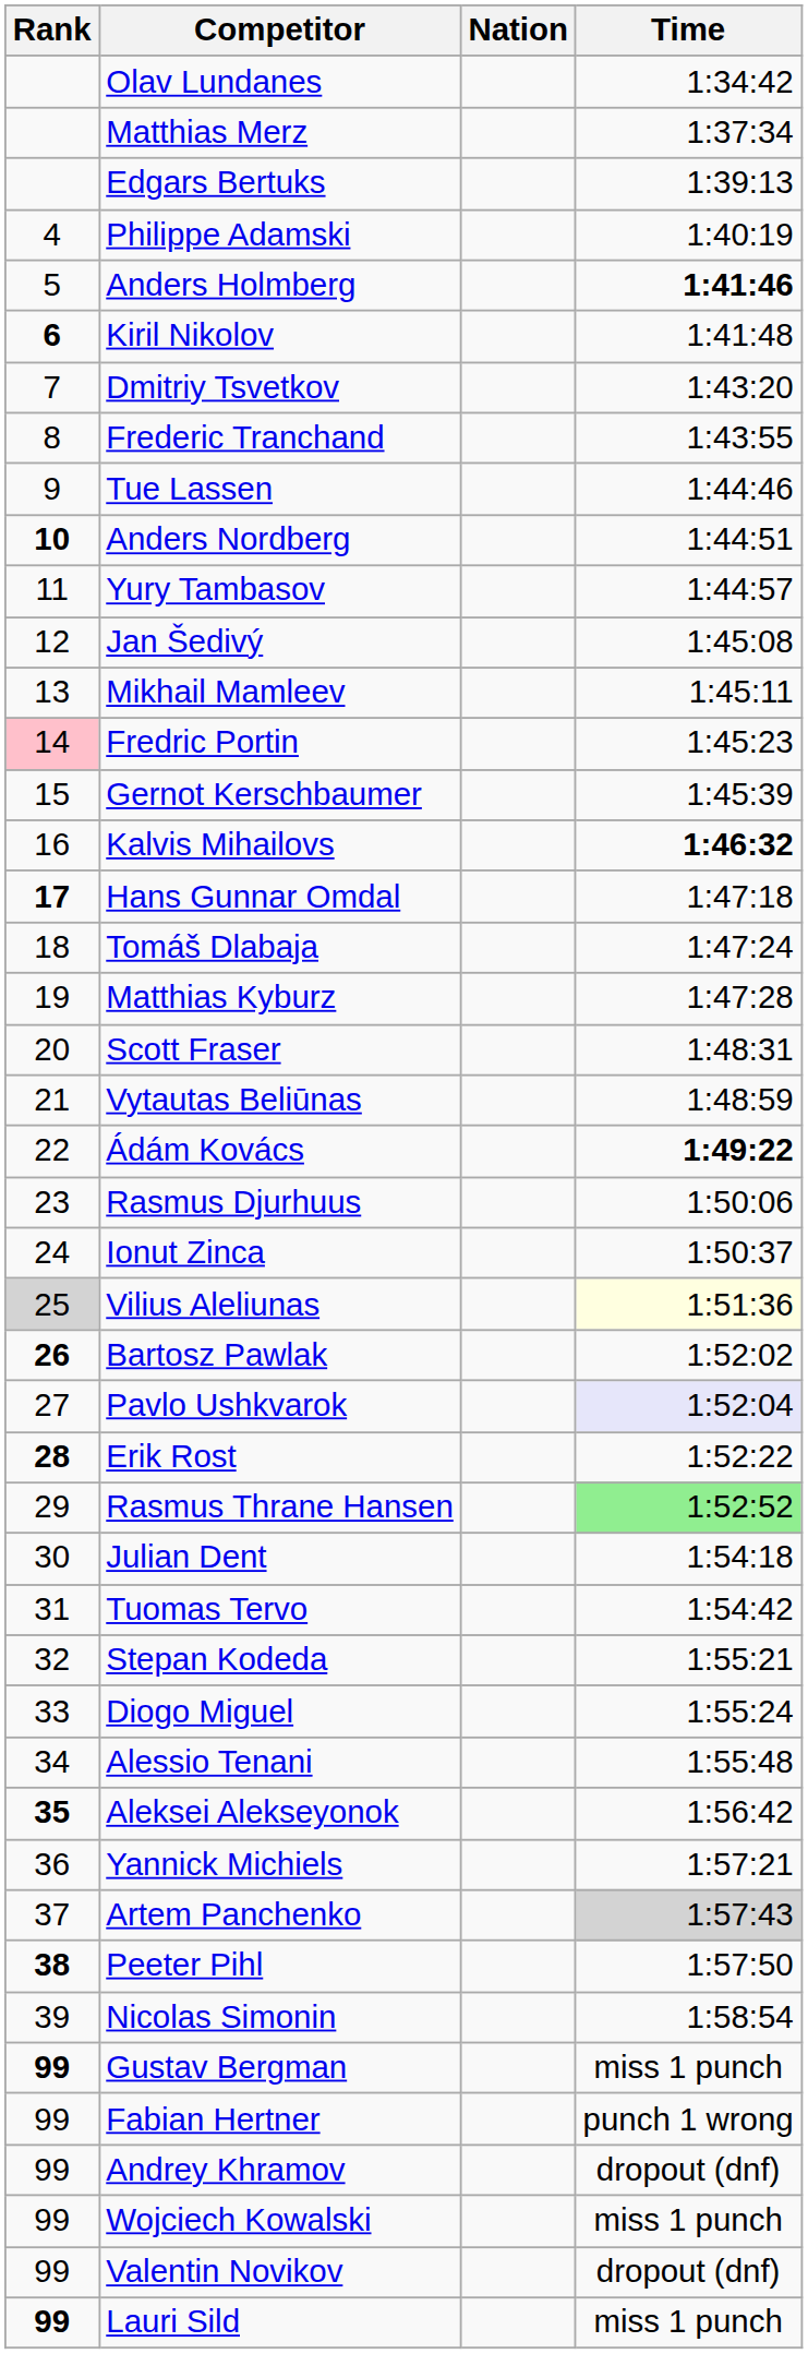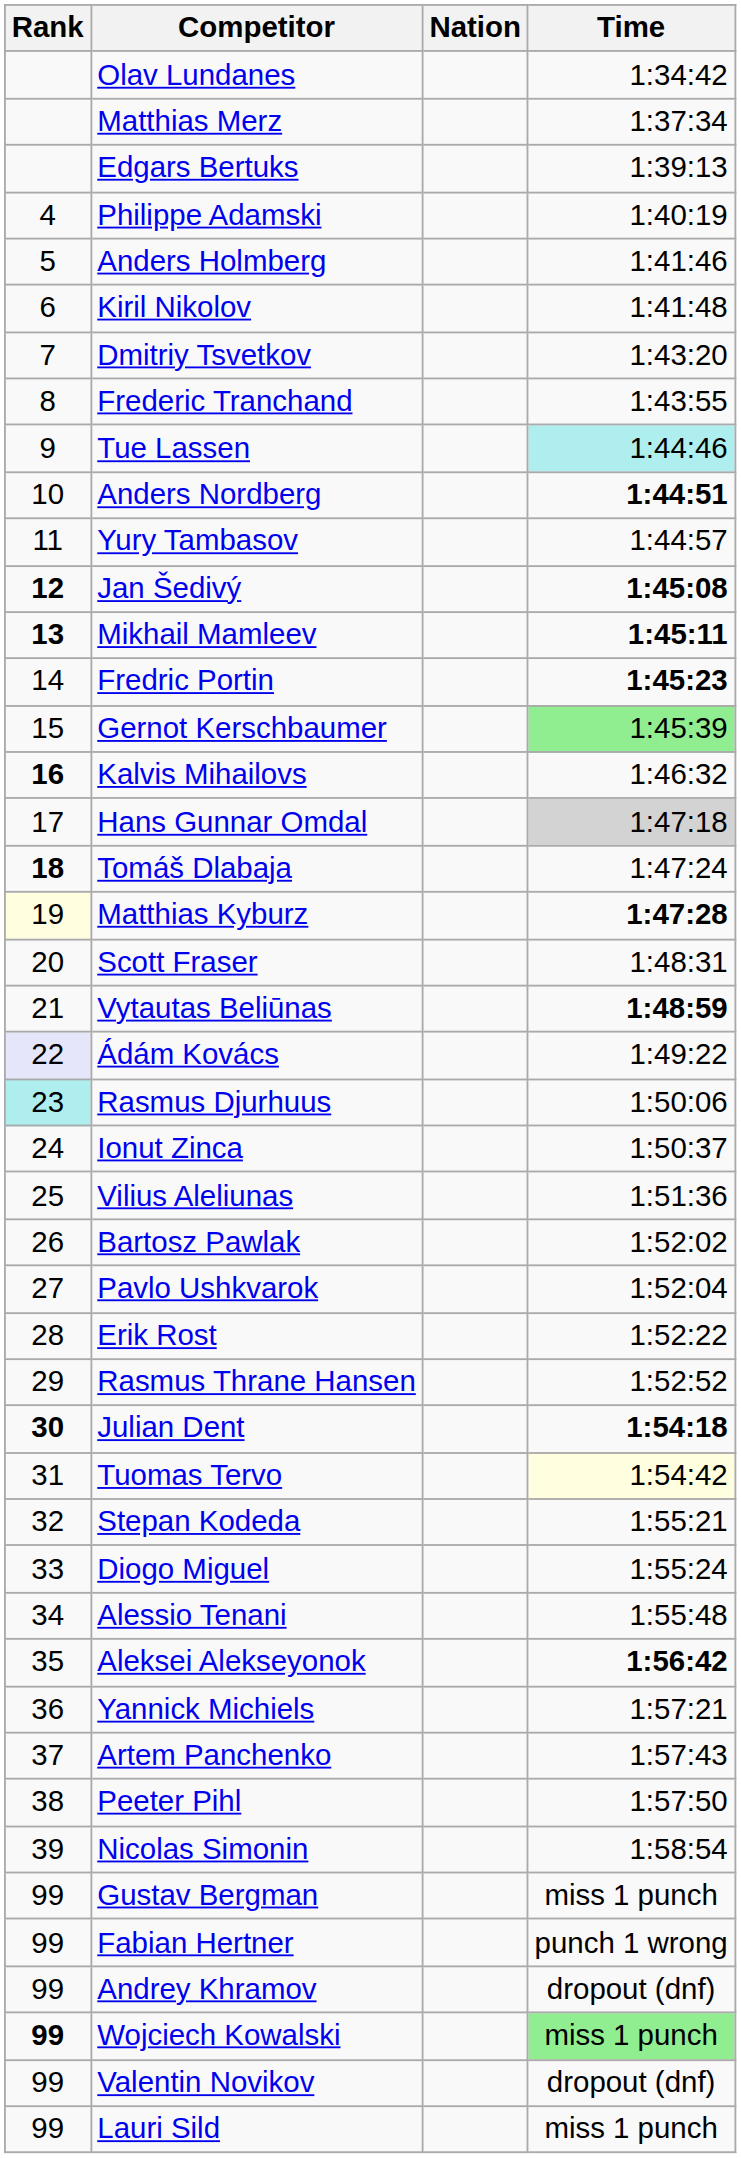Anders Holmberg | Time: bold -> normal
Kiril Nikolov | Rank: bold -> normal
Tue Lassen | Time: no background -> paleturquoise background
Anders Nordberg | Rank: bold -> normal
Anders Nordberg | Time: normal -> bold
Jan Šedivý | Rank: normal -> bold
Jan Šedivý | Time: normal -> bold
Mikhail Mamleev | Rank: normal -> bold
Mikhail Mamleev | Time: normal -> bold
Fredric Portin | Rank: pink background -> no background
Fredric Portin | Time: normal -> bold
Gernot Kerschbaumer | Time: no background -> lightgreen background
Kalvis Mihailovs | Rank: normal -> bold
Kalvis Mihailovs | Time: bold -> normal
Hans Gunnar Omdal | Rank: bold -> normal
Hans Gunnar Omdal | Time: no background -> lightgrey background
Tomáš Dlabaja | Rank: normal -> bold
Matthias Kyburz | Rank: no background -> lightyellow background
Matthias Kyburz | Time: normal -> bold
Vytautas Beliūnas | Time: normal -> bold
Ádám Kovács | Rank: no background -> lavender background
Ádám Kovács | Time: bold -> normal
Rasmus Djurhuus | Rank: no background -> paleturquoise background
Vilius Aleliunas | Rank: lightgrey background -> no background
Vilius Aleliunas | Time: lightyellow background -> no background
Bartosz Pawlak | Rank: bold -> normal
Pavlo Ushkvarok | Time: lavender background -> no background
Erik Rost | Rank: bold -> normal
Rasmus Thrane Hansen | Time: lightgreen background -> no background
Julian Dent | Rank: normal -> bold
Julian Dent | Time: normal -> bold
Tuomas Tervo | Time: no background -> lightyellow background
Aleksei Alekseyonok | Rank: bold -> normal
Aleksei Alekseyonok | Time: normal -> bold
Artem Panchenko | Time: lightgrey background -> no background
Peeter Pihl | Rank: bold -> normal
Gustav Bergman | Rank: bold -> normal
Wojciech Kowalski | Rank: normal -> bold
Wojciech Kowalski | Time: no background -> lightgreen background
Lauri Sild | Rank: bold -> normal
